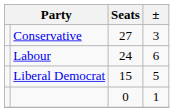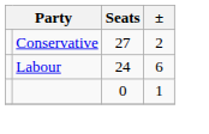Conservative | ±: 3 -> 2
- row: Liberal Democrat | 15 | 5
